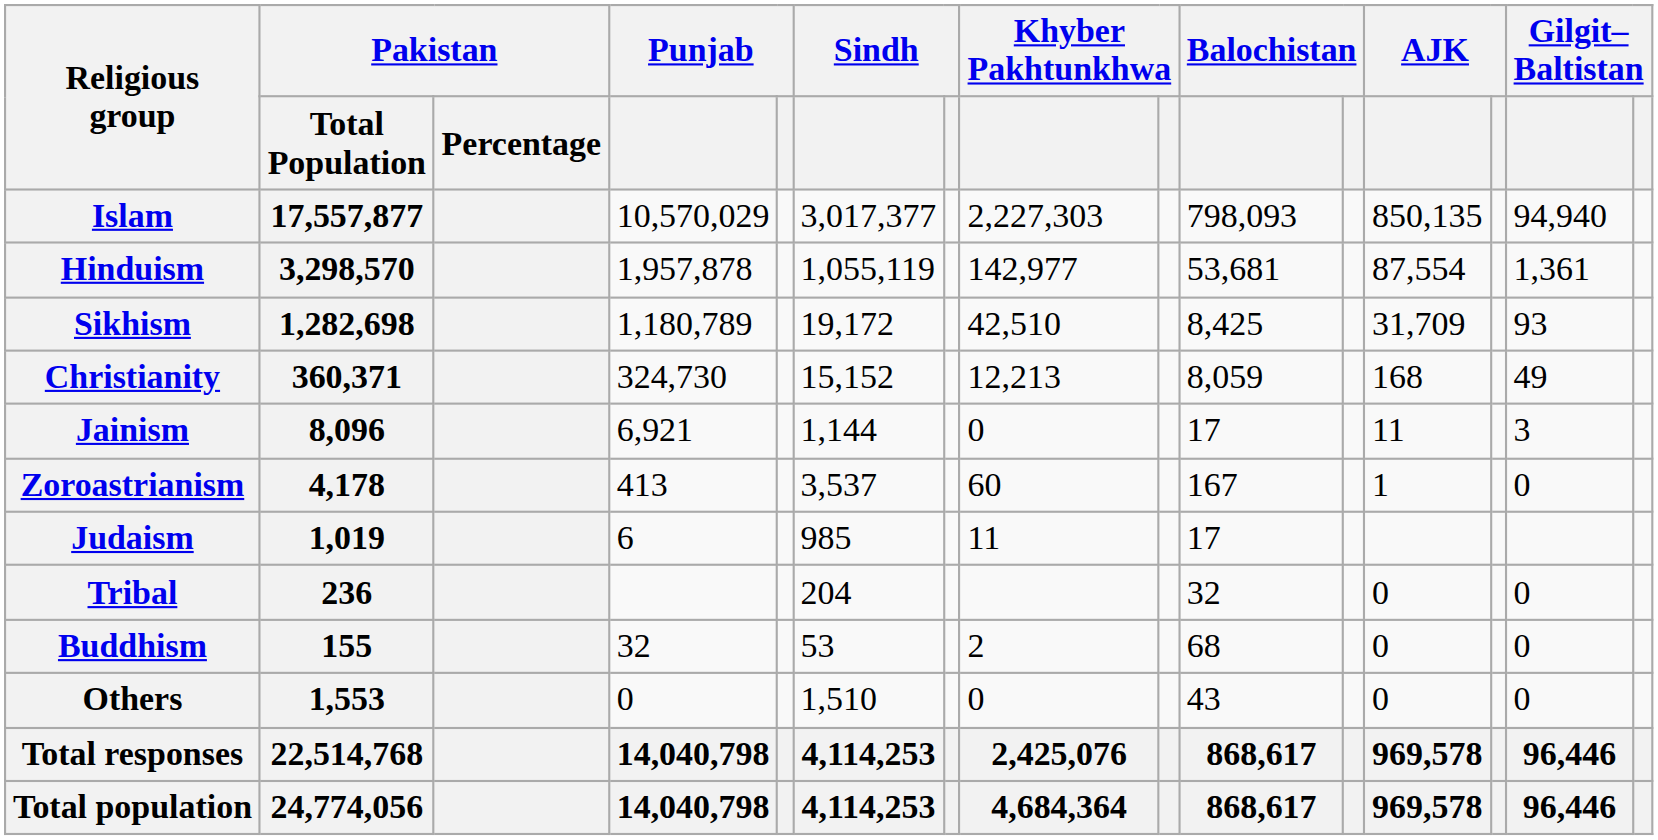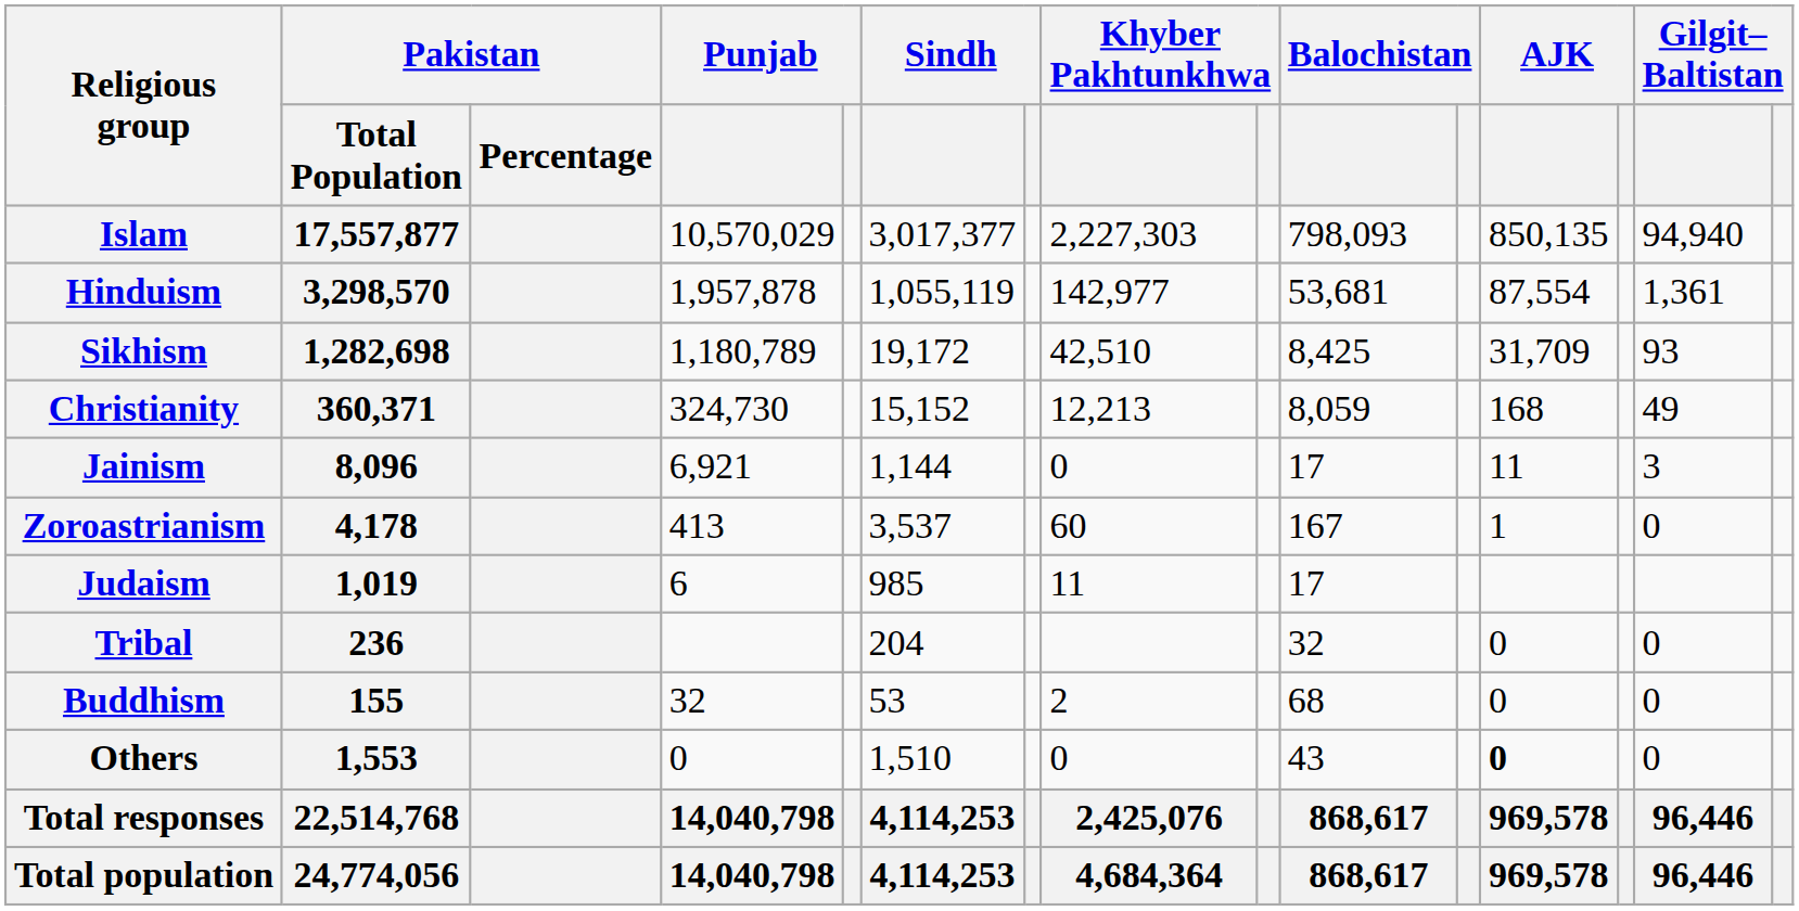Others | column 12: normal -> bold
